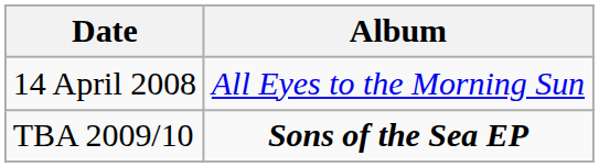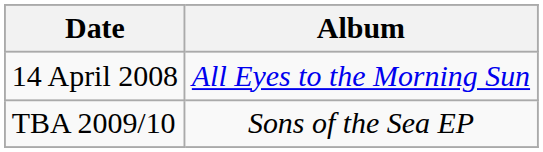TBA 2009/10 | Album: bold -> normal
